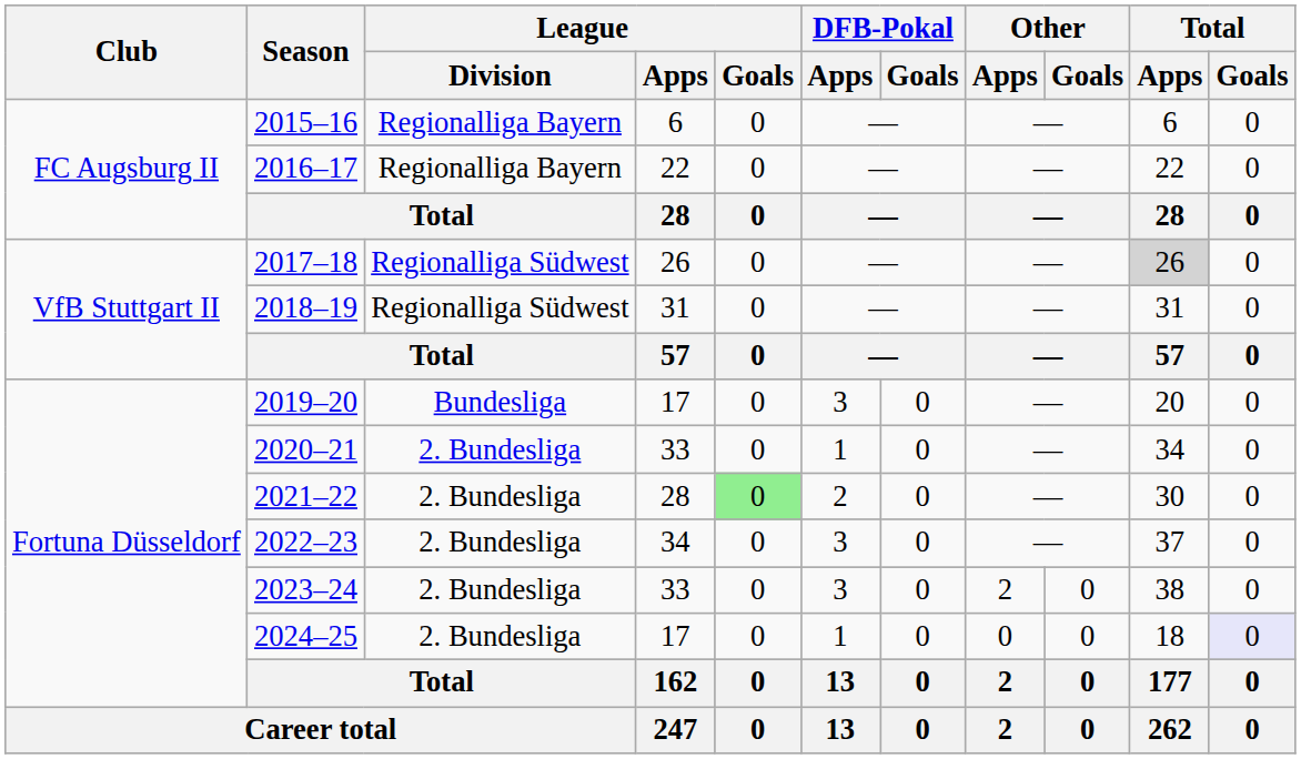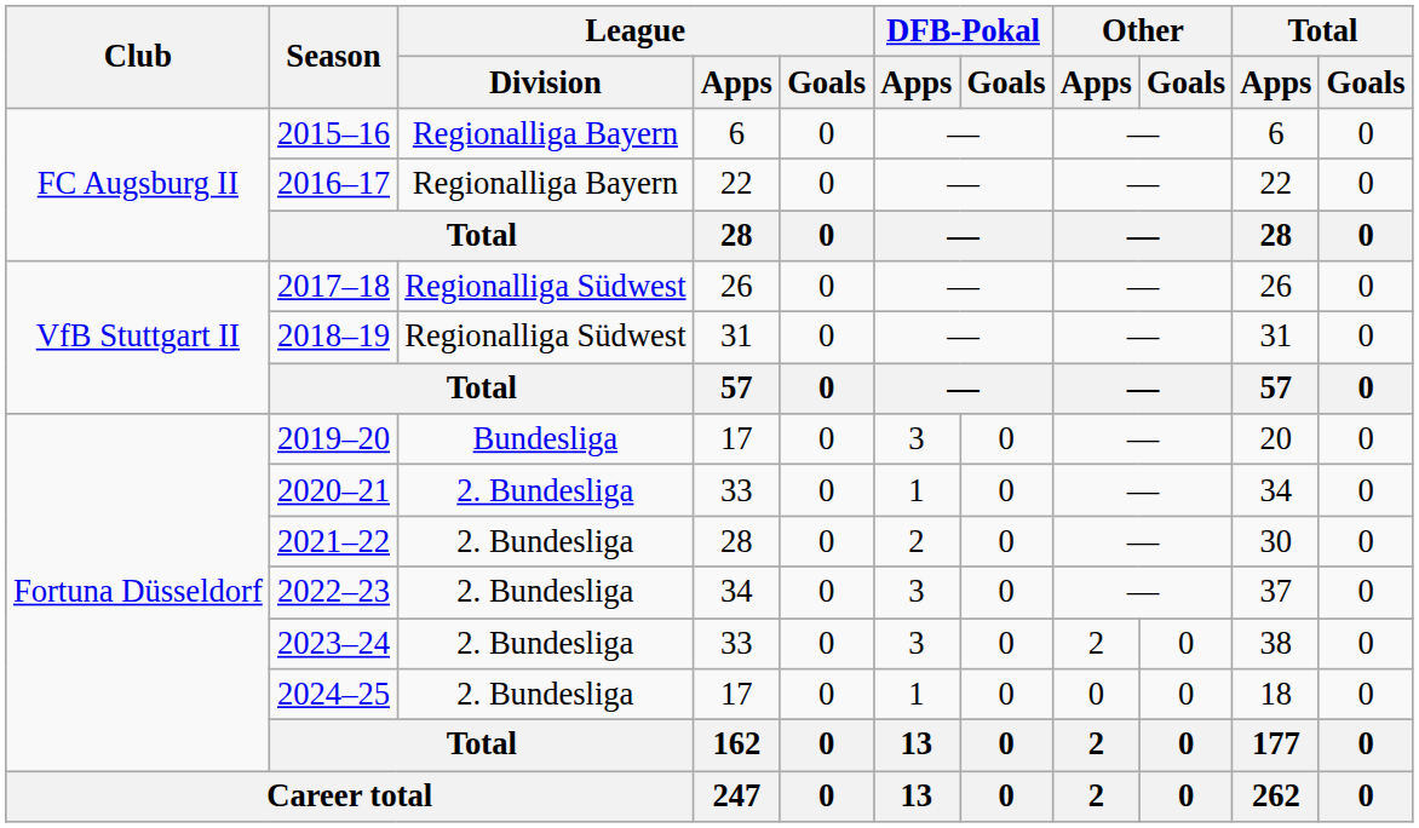2017–18 | Total / Apps: lightgrey background -> no background
2021–22 | League / Goals: lightgreen background -> no background
2024–25 | Total / Goals: lavender background -> no background
